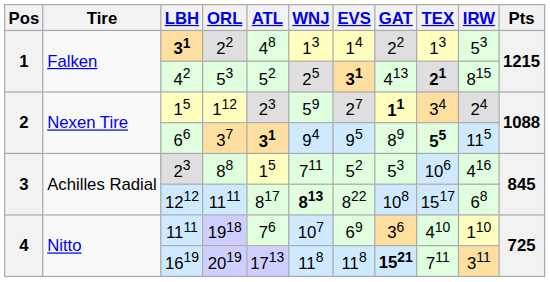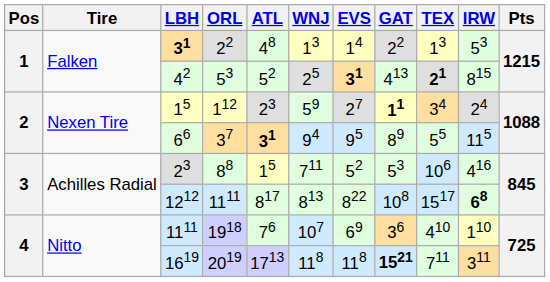66 | TEX: bold -> normal
1212 | WNJ: bold -> normal
1212 | IRW: normal -> bold
